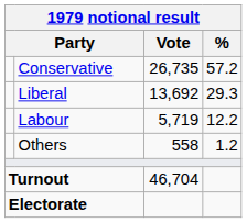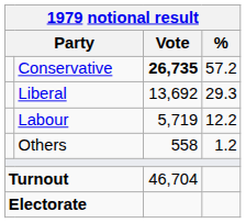Conservative | Vote: normal -> bold
